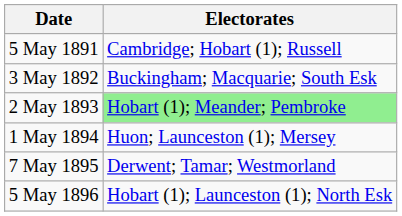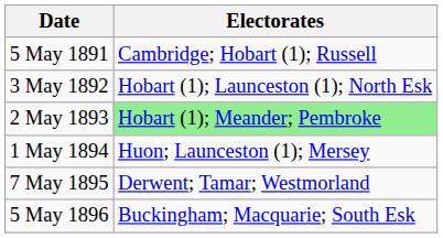3 May 1892 | Electorates: Buckingham; Macquarie; South Esk -> Hobart (1); Launceston (1); North Esk
5 May 1896 | Electorates: Hobart (1); Launceston (1); North Esk -> Buckingham; Macquarie; South Esk
